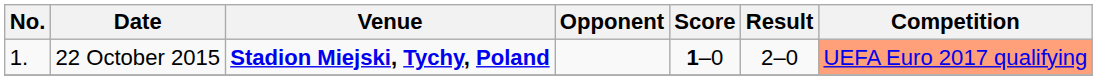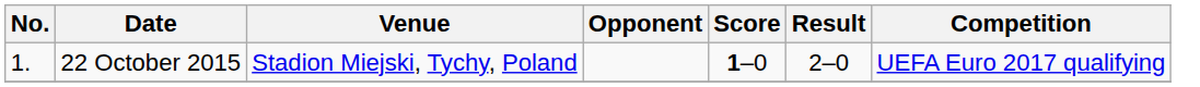22 October 2015 | Venue: bold -> normal
22 October 2015 | Competition: lightsalmon background -> no background
